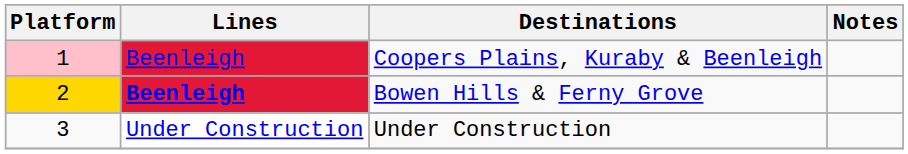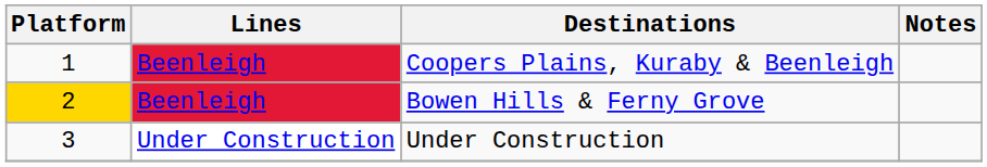Coopers Plains, Kuraby & Beenleigh | Platform: pink background -> no background
Bowen Hills & Ferny Grove | Lines: bold -> normal
